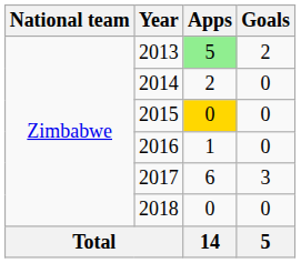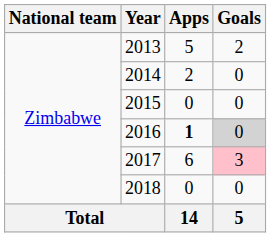2013 | Apps: lightgreen background -> no background
2015 | Apps: gold background -> no background
2016 | Apps: normal -> bold
2016 | Goals: no background -> lightgrey background
2017 | Goals: no background -> pink background
